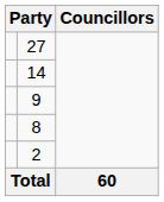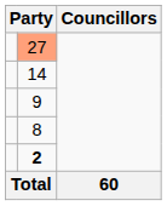27 | column 2: no background -> lightsalmon background
2 | column 2: normal -> bold
